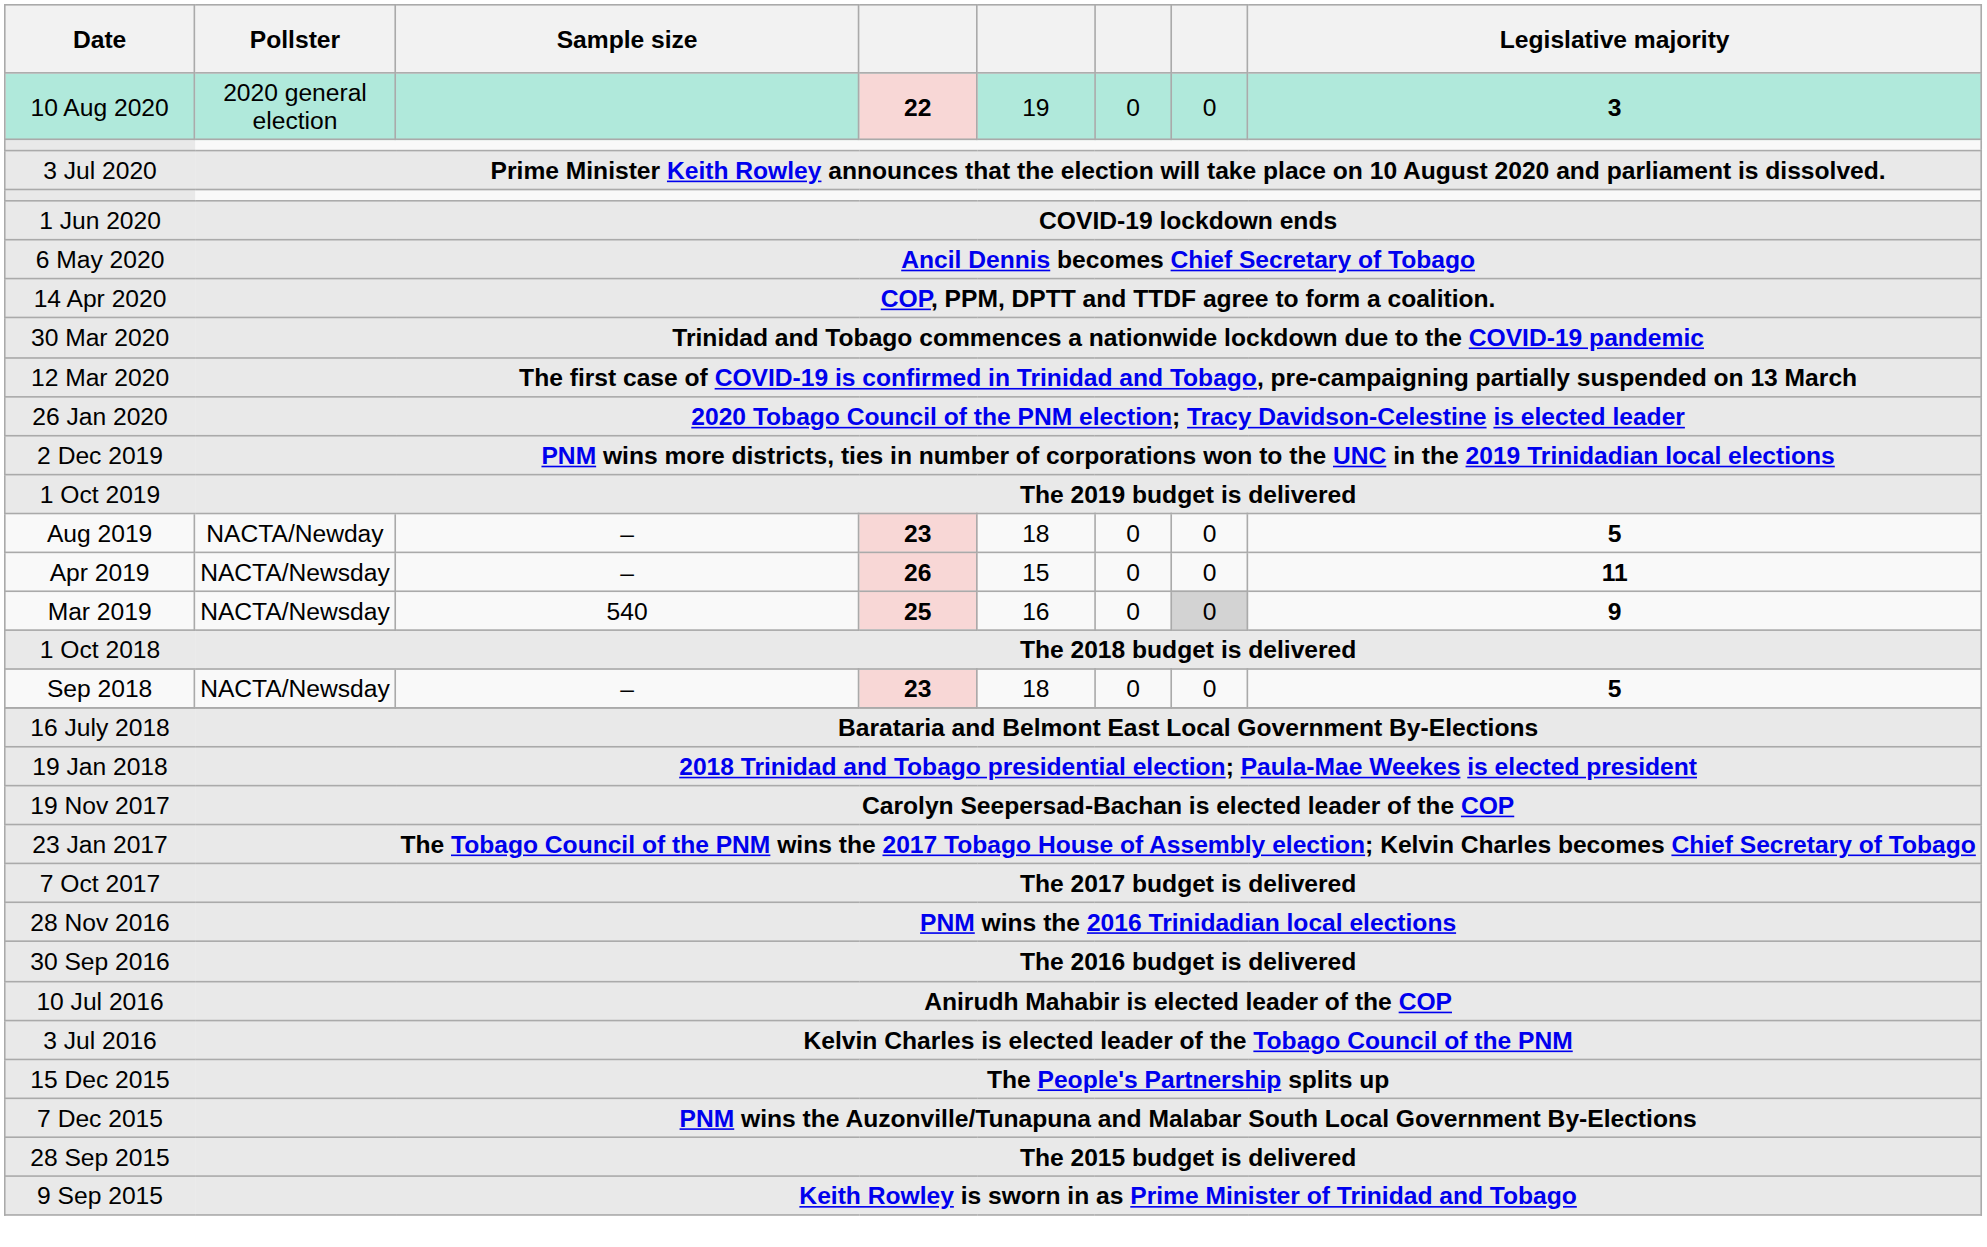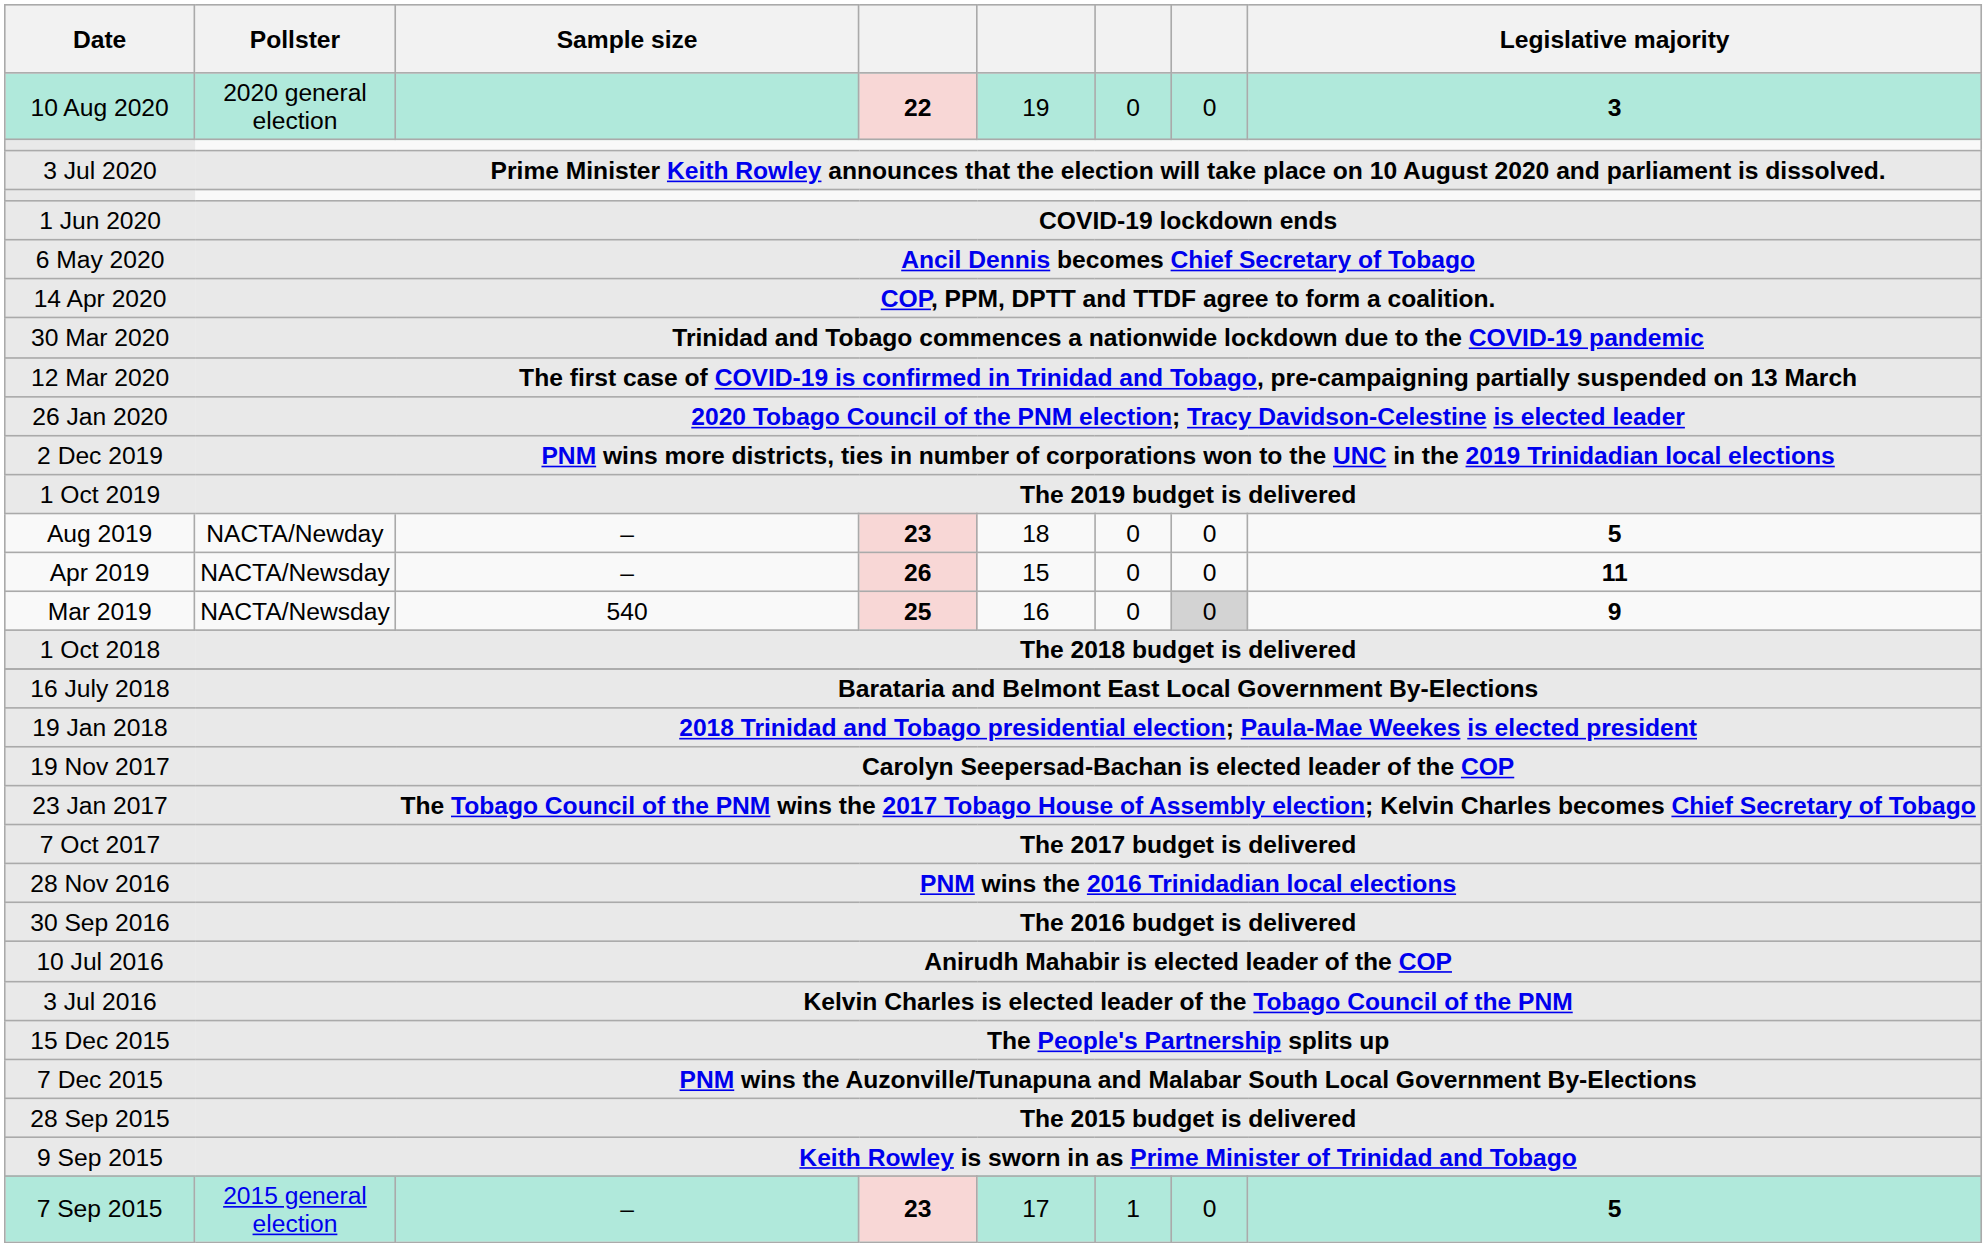- row: Sep 2018 | NACTA/Newsday | – | 23 | 18 | 0 | 0 | 5
+ row: 7 Sep 2015 | 2015 general election | – | 23 | 17 | 1 | 0 | 5
